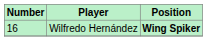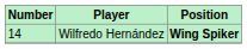Wilfredo Hernández | Number: 16 -> 14
